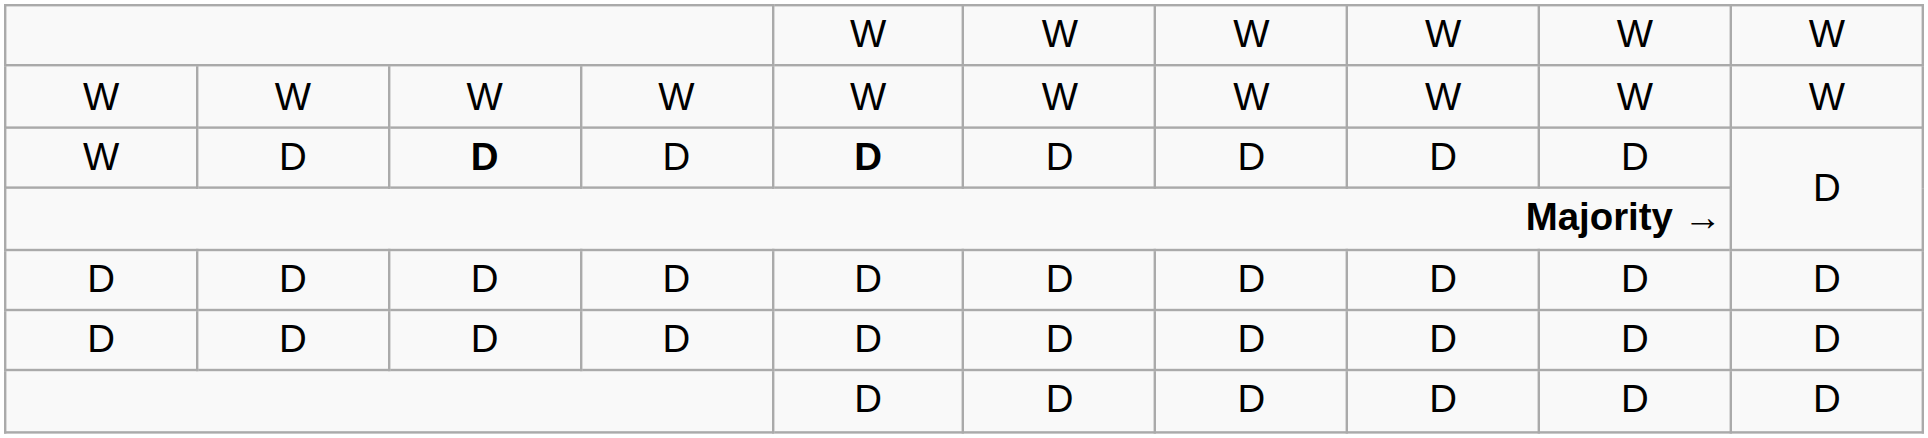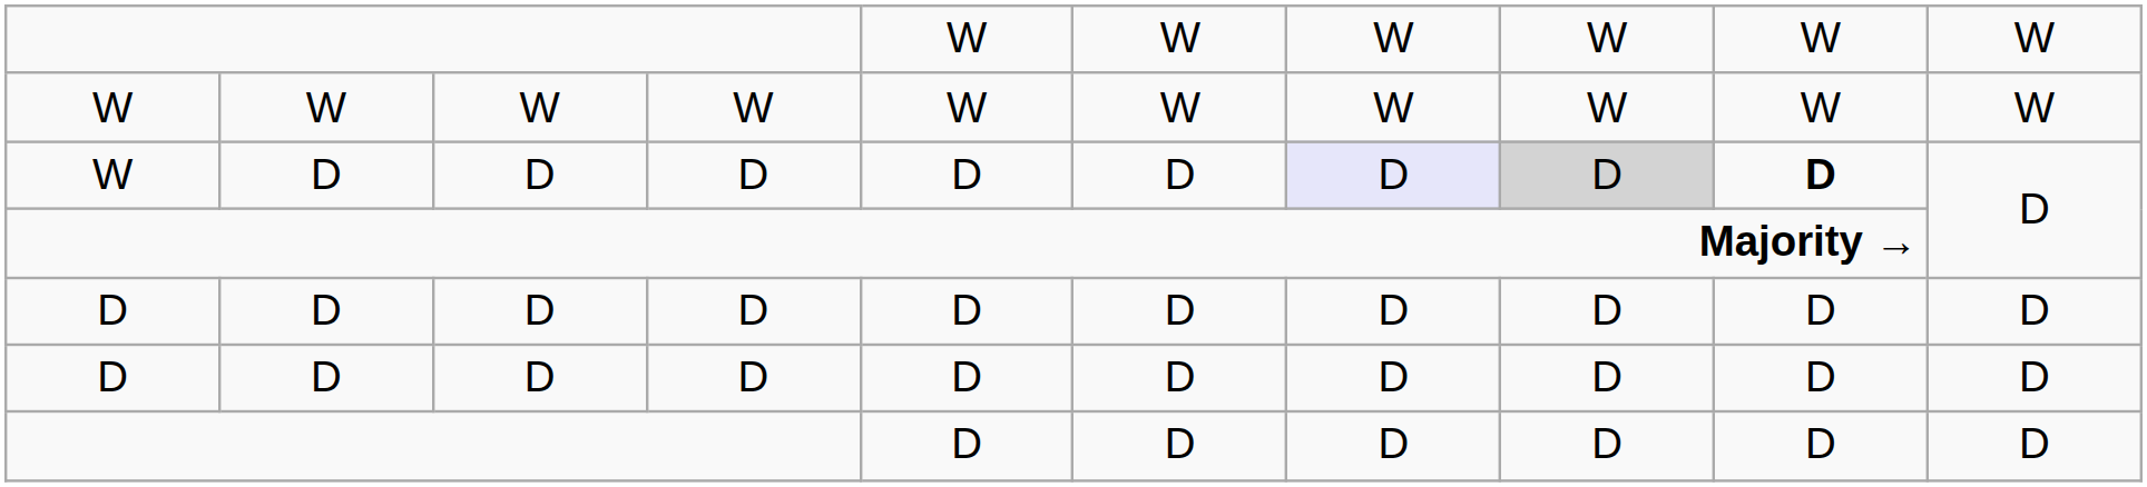W / D | column 3: bold -> normal
W / D | column 5: bold -> normal
W / D | column 7: no background -> lavender background
W / D | column 8: no background -> lightgrey background
W / D | column 9: normal -> bold
